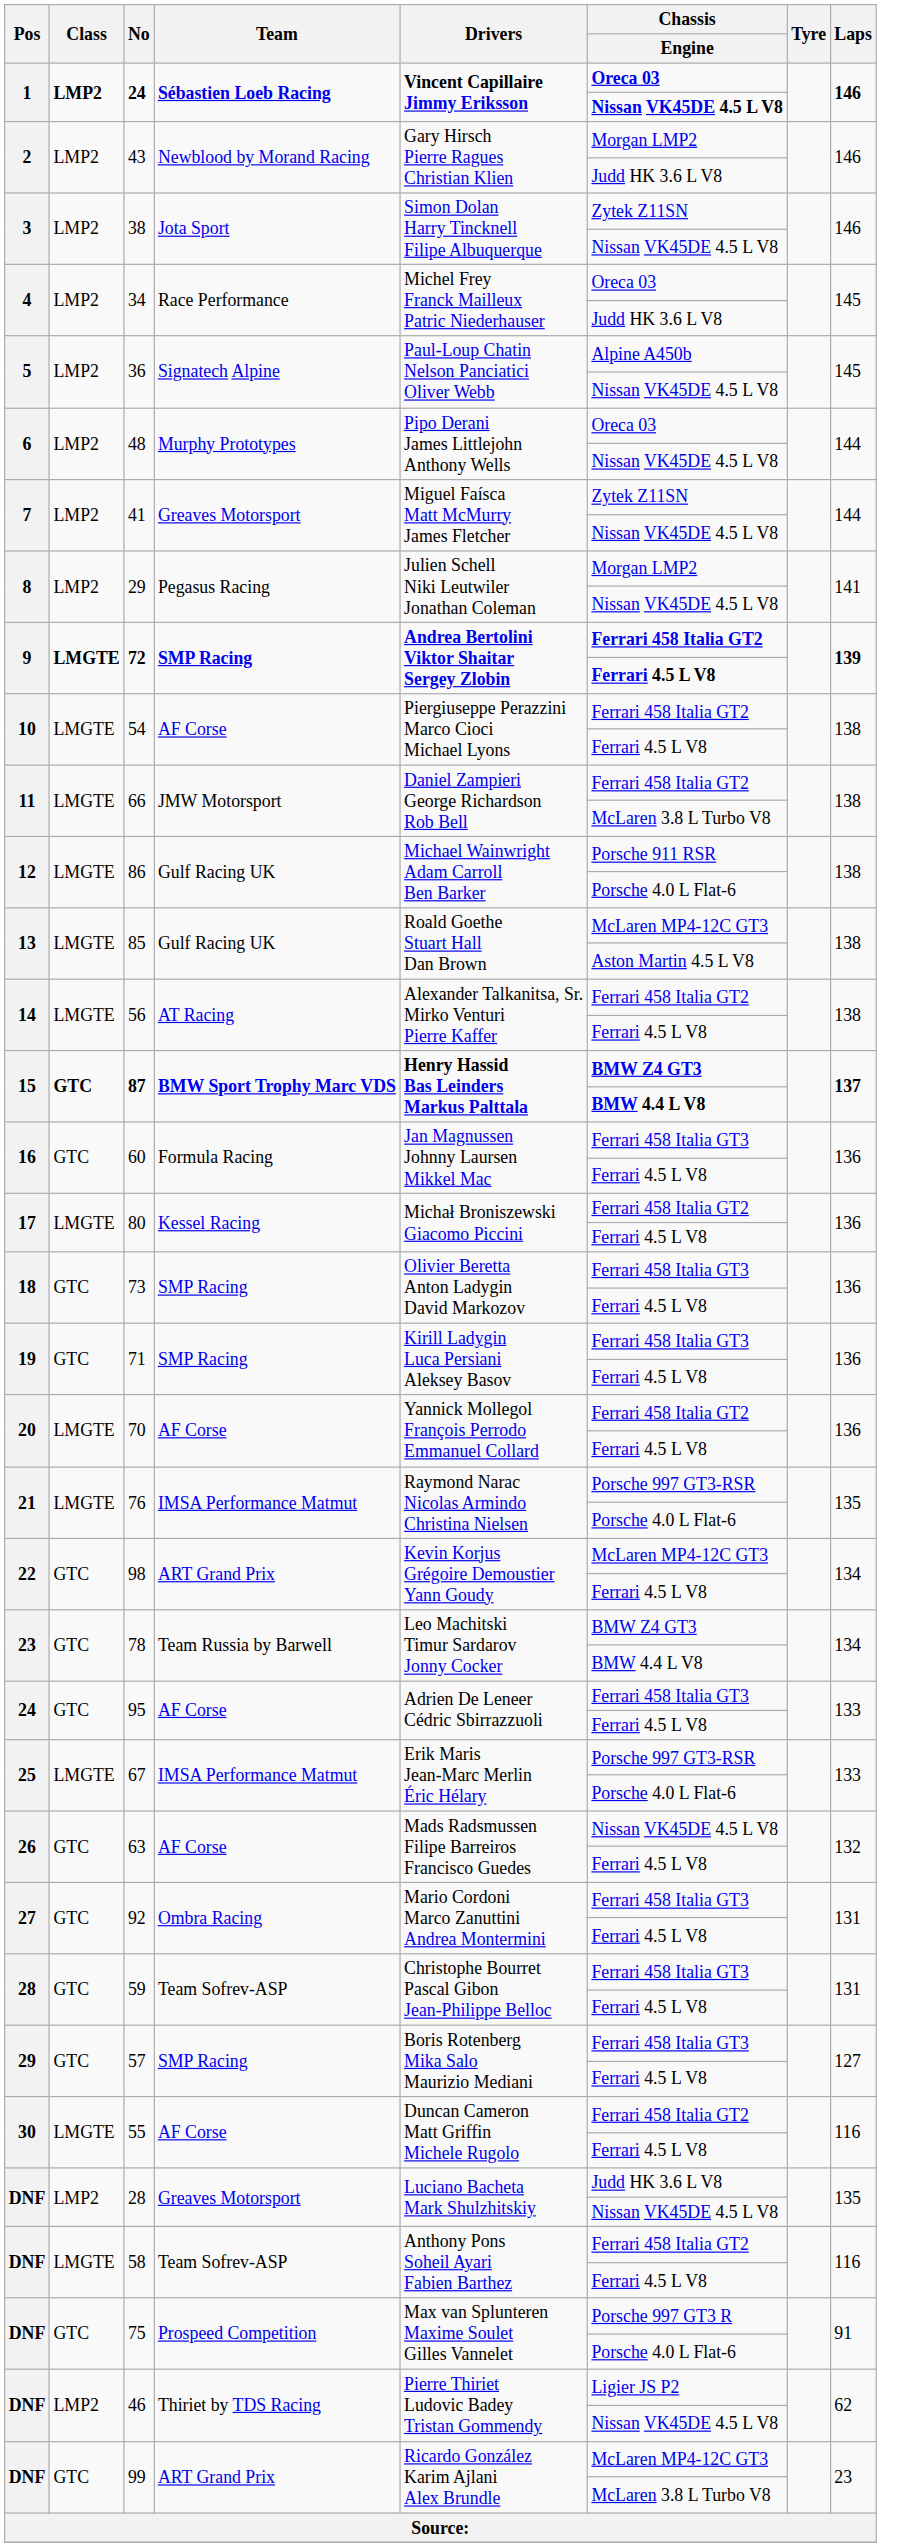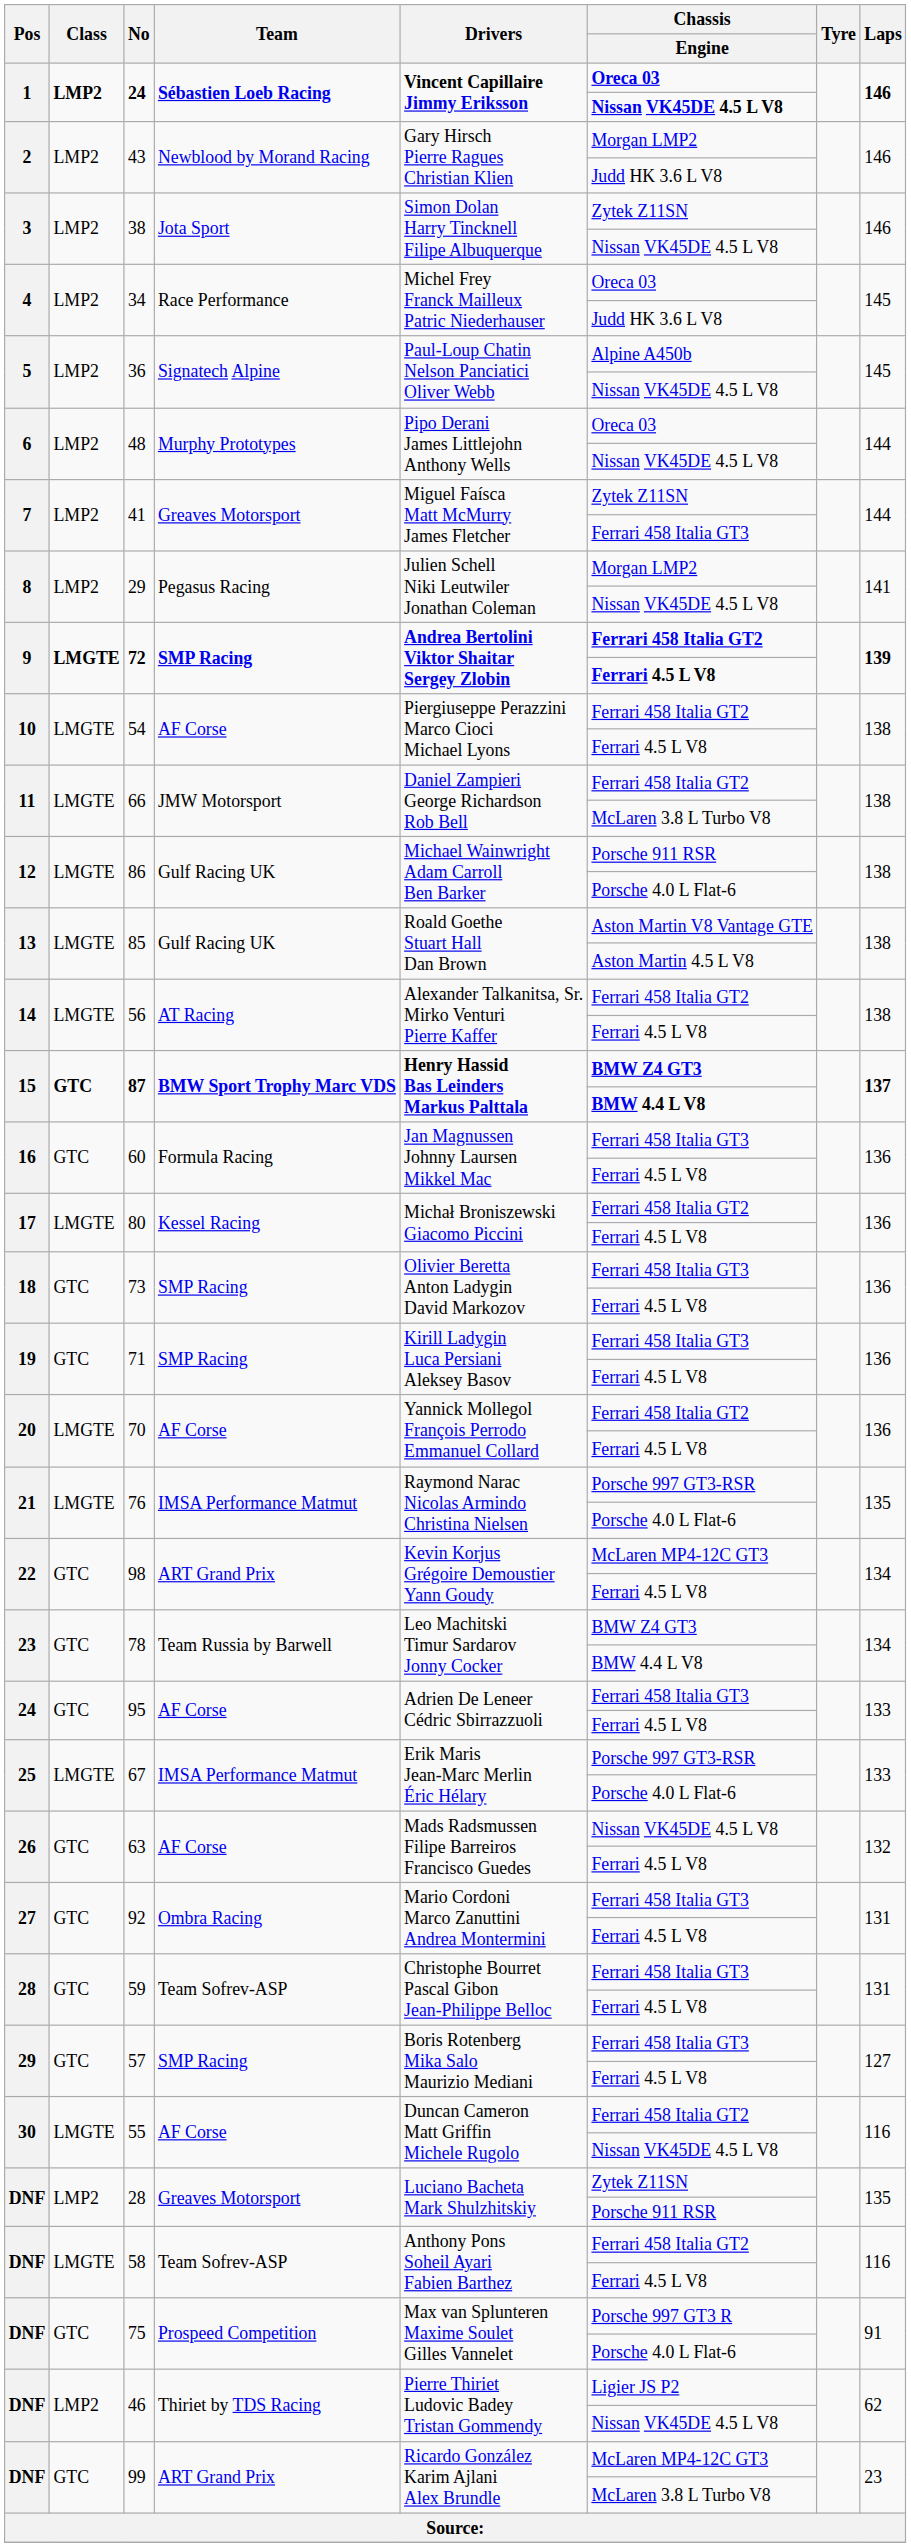row 16 | Chassis / Engine: Nissan VK45DE 4.5 L V8 -> Ferrari 458 Italia GT3
row 27 | Chassis / Engine: McLaren MP4-12C GT3 -> Aston Martin V8 Vantage GTE
row 62 | Chassis / Engine: Ferrari 4.5 L V8 -> Nissan VK45DE 4.5 L V8
row 63 | Chassis / Engine: Judd HK 3.6 L V8 -> Zytek Z11SN
row 64 | Chassis / Engine: Nissan VK45DE 4.5 L V8 -> Porsche 911 RSR
